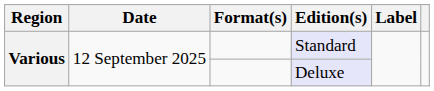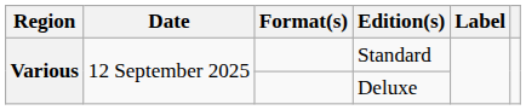Standard | Edition(s): lavender background -> no background
Deluxe | Edition(s): lavender background -> no background
